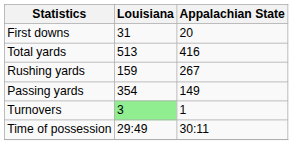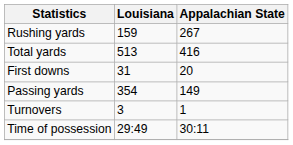rows swapped: First downs <-> Rushing yards
Turnovers | Louisiana: lightgreen background -> no background
